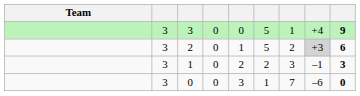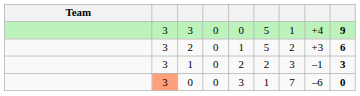row 3 | column 8: lightgrey background -> no background
row 5 | column 2: no background -> lightsalmon background
